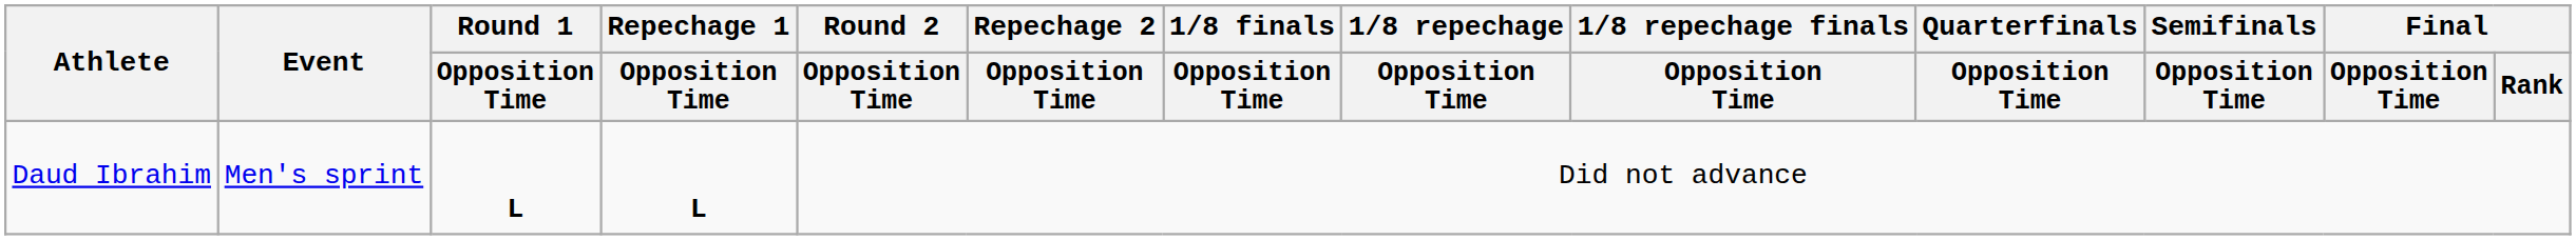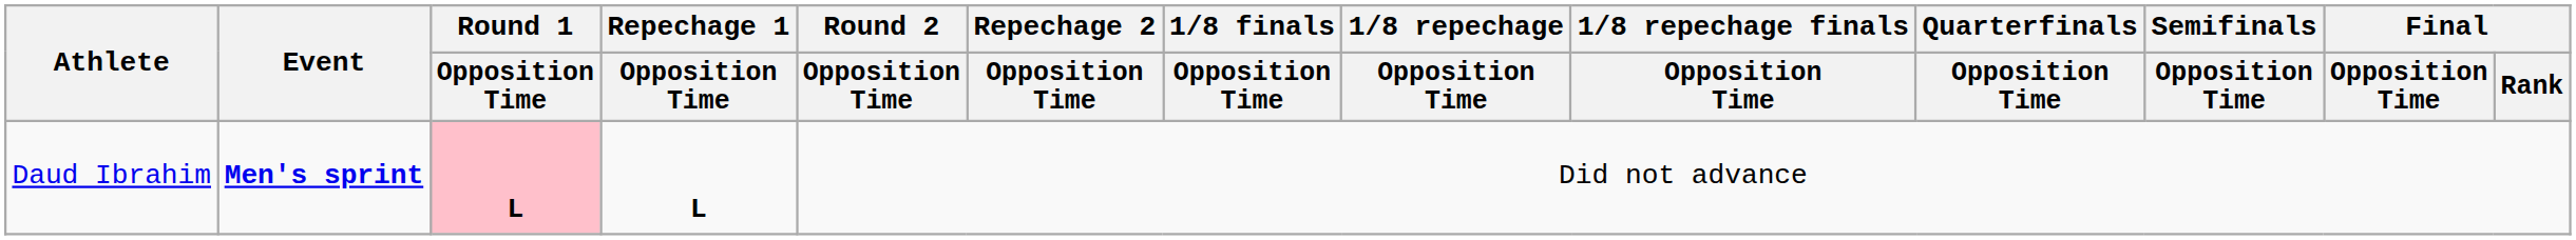Daud Ibrahim | Event: normal -> bold
Daud Ibrahim | Round 1 / Opposition Time: no background -> pink background
